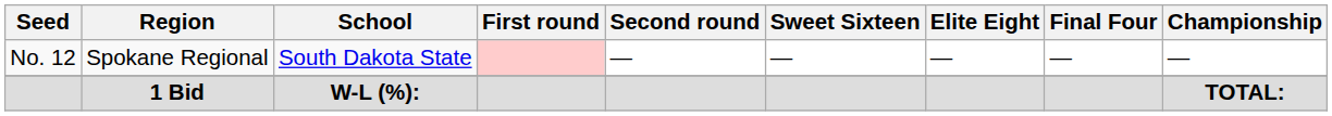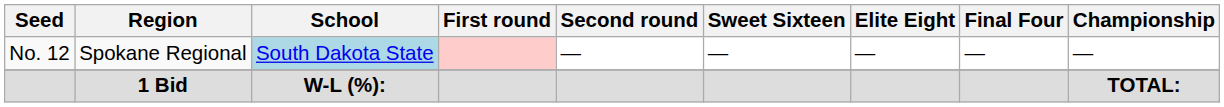No. 12 | School: no background -> lightblue background
